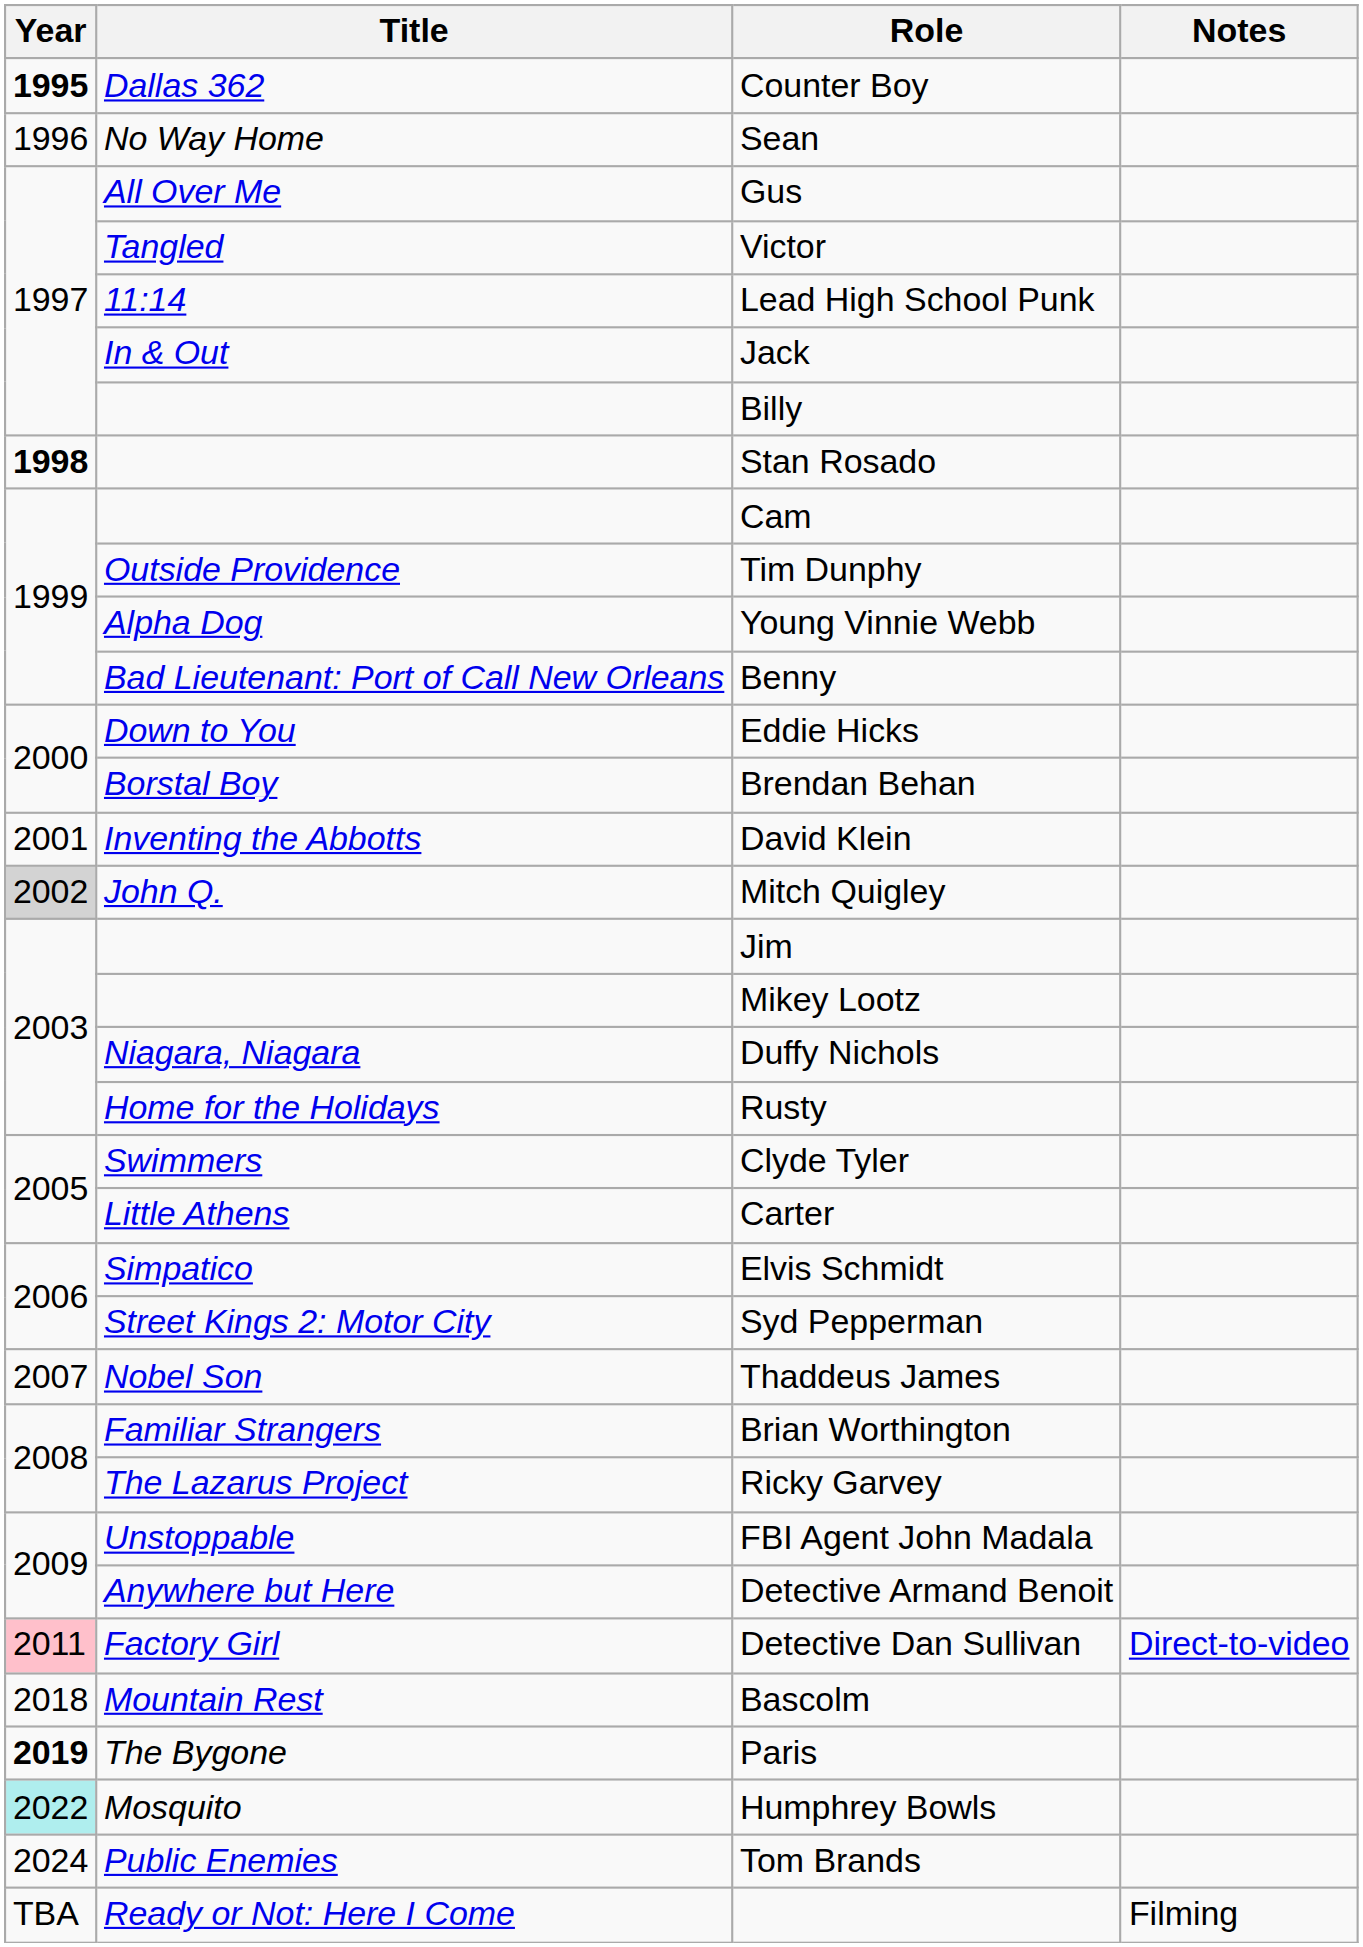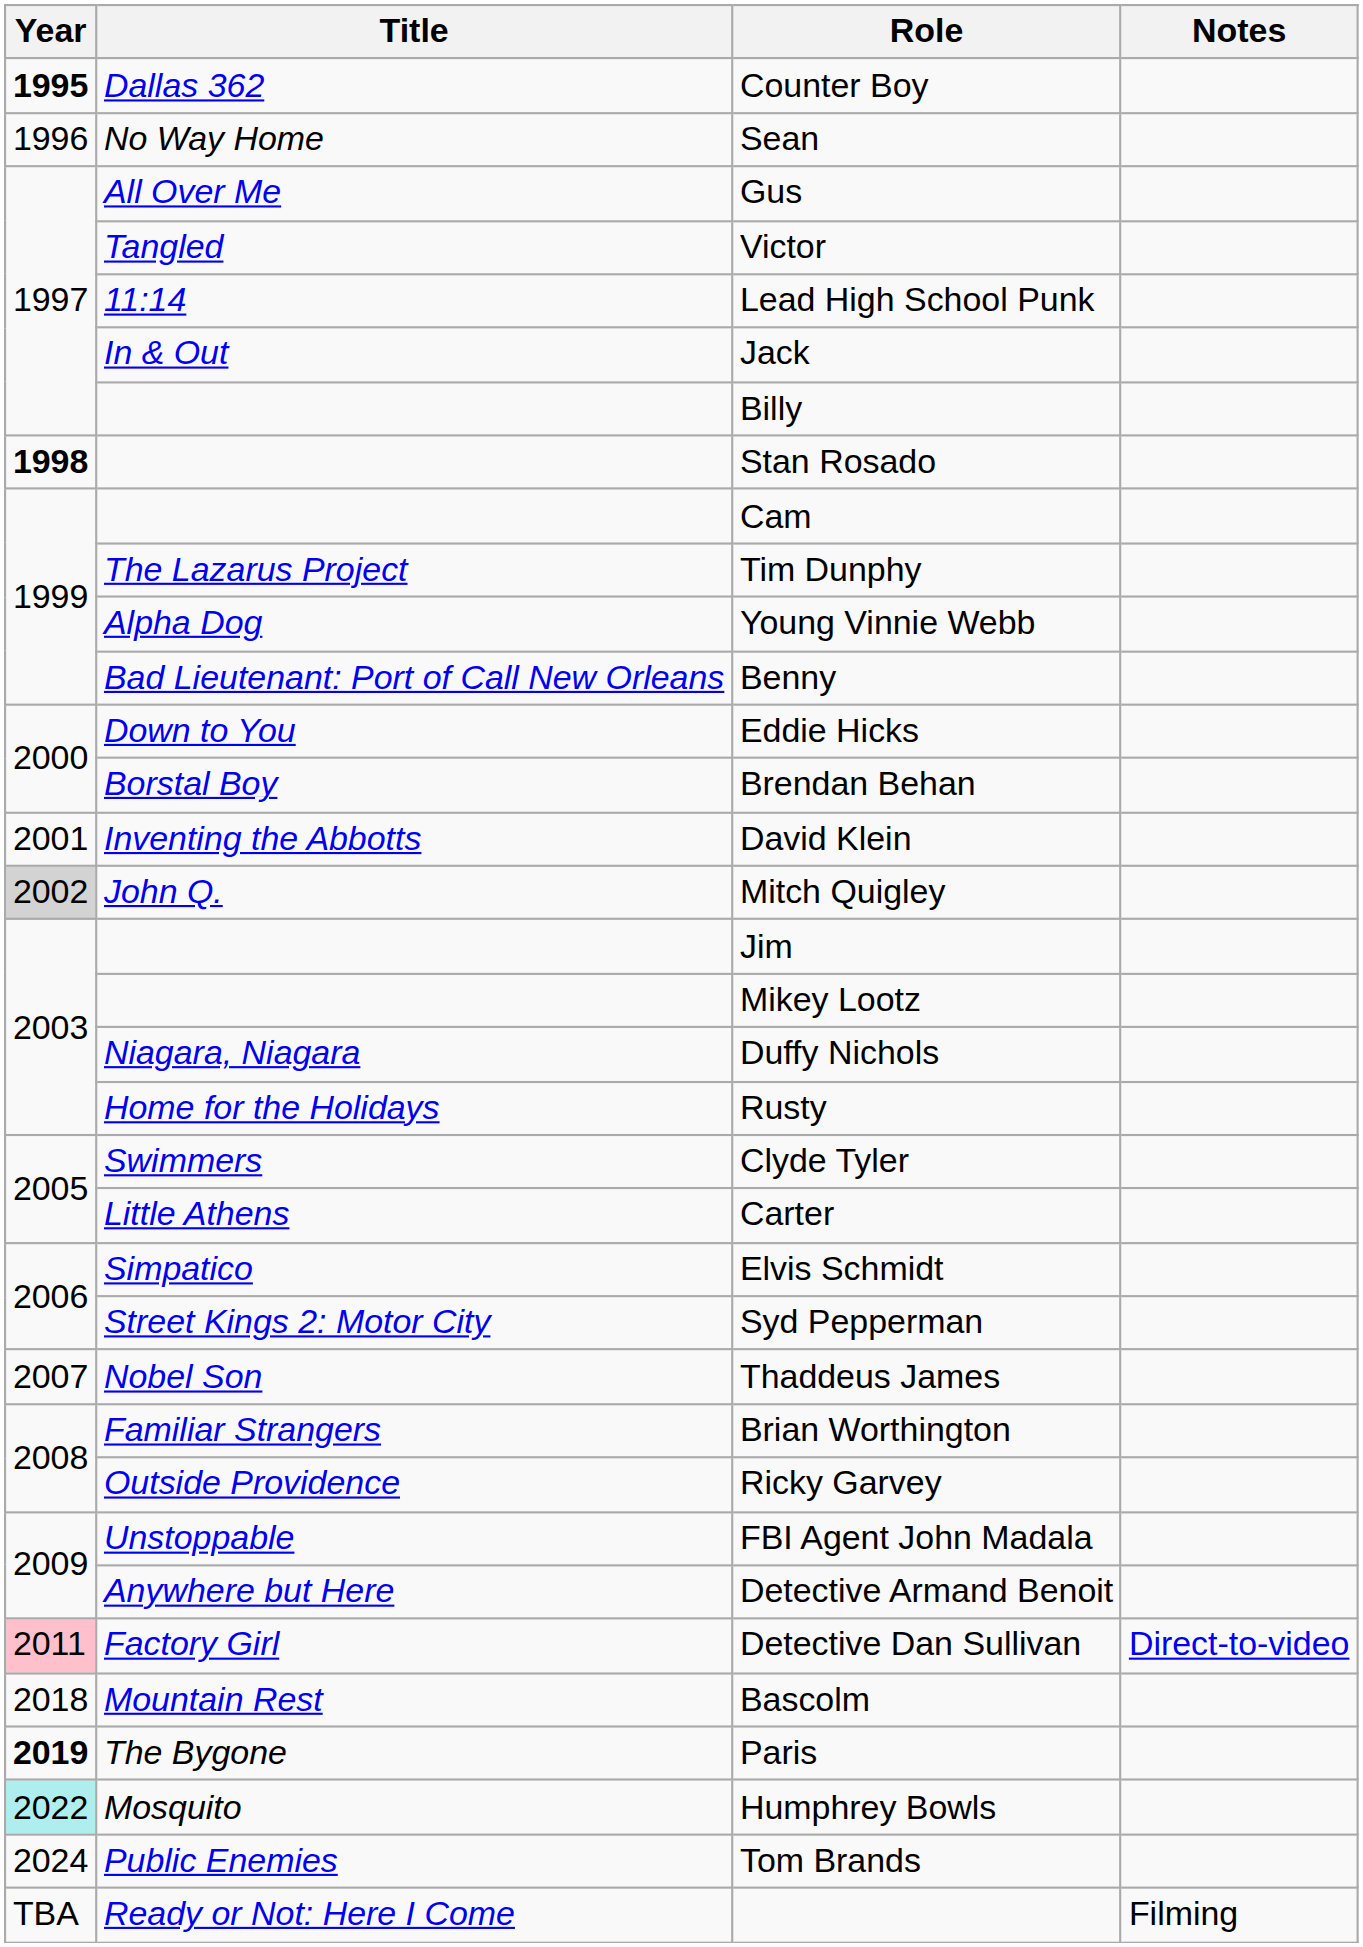Tim Dunphy | Title: Outside Providence -> The Lazarus Project
Ricky Garvey | Title: The Lazarus Project -> Outside Providence
